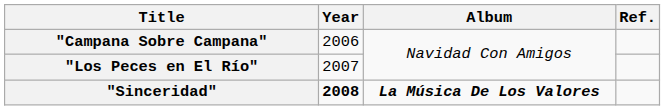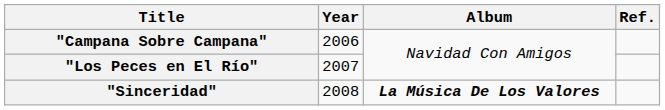"Sinceridad" | Year: bold -> normal
